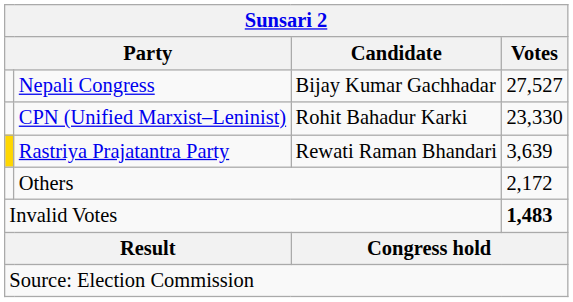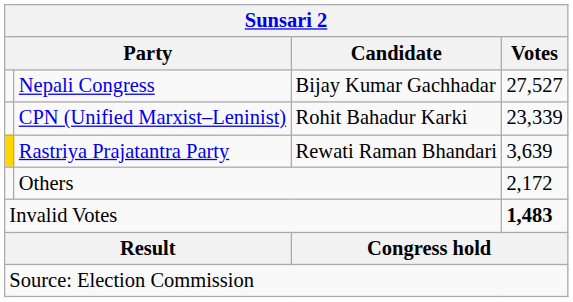CPN (Unified Marxist–Leninist) | Votes: 23,330 -> 23,339
